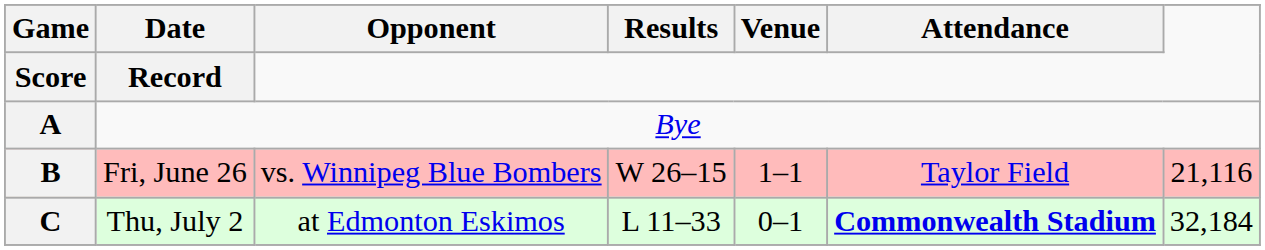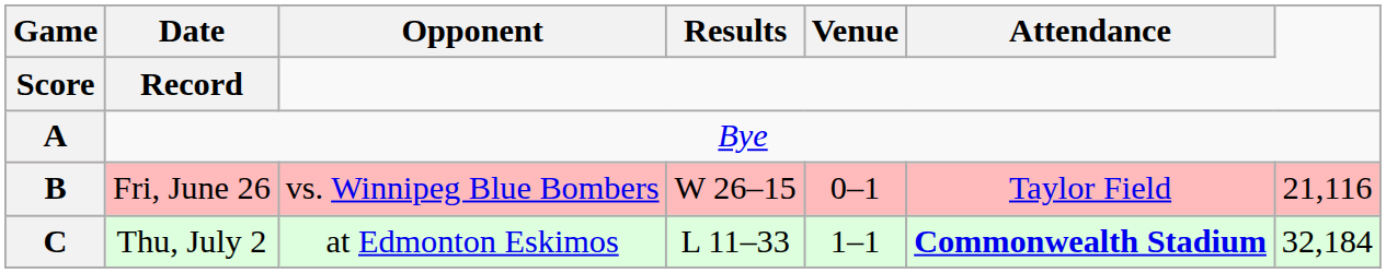B | Venue: 1–1 -> 0–1
C | Venue: 0–1 -> 1–1
